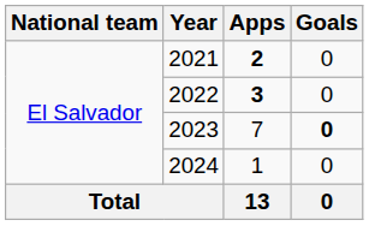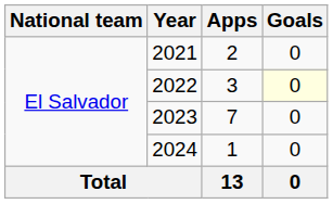2021 | Apps: bold -> normal
2022 | Apps: bold -> normal
2022 | Goals: no background -> lightyellow background
2023 | Goals: bold -> normal
